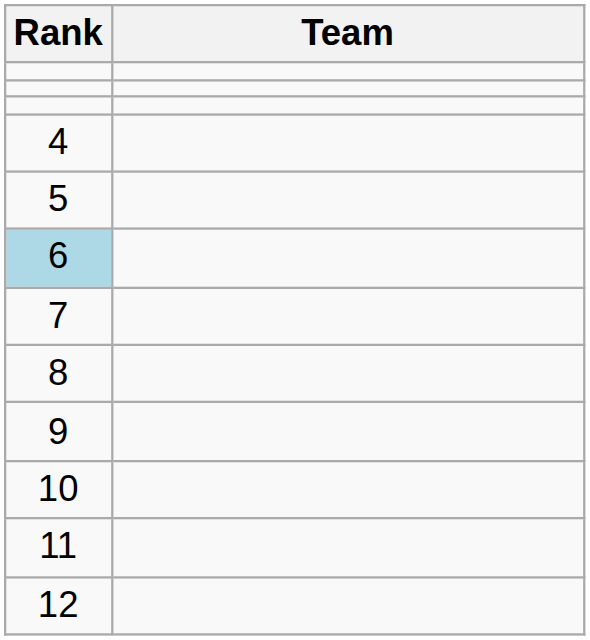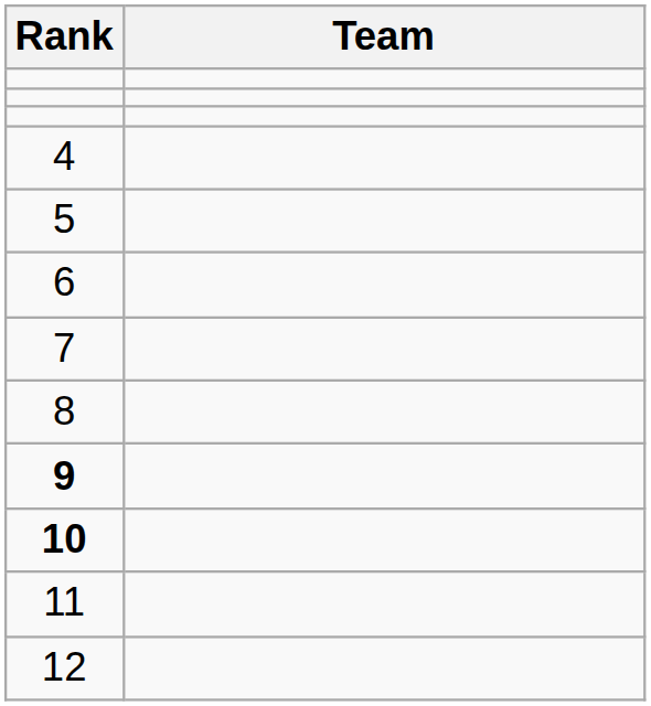row 7 | Rank: lightblue background -> no background
row 10 | Rank: normal -> bold
row 11 | Rank: normal -> bold
